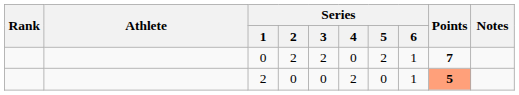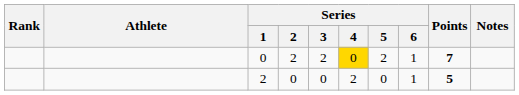row 3 | Series / 4: no background -> gold background
row 4 | Points: lightsalmon background -> no background
